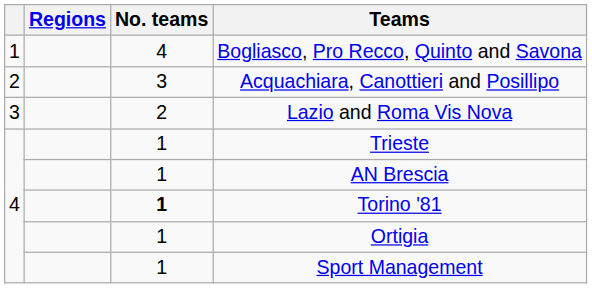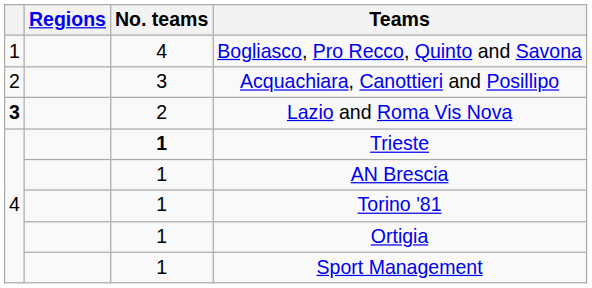Lazio and Roma Vis Nova | column 1: normal -> bold
Trieste | No. teams: normal -> bold
Torino '81 | No. teams: bold -> normal
